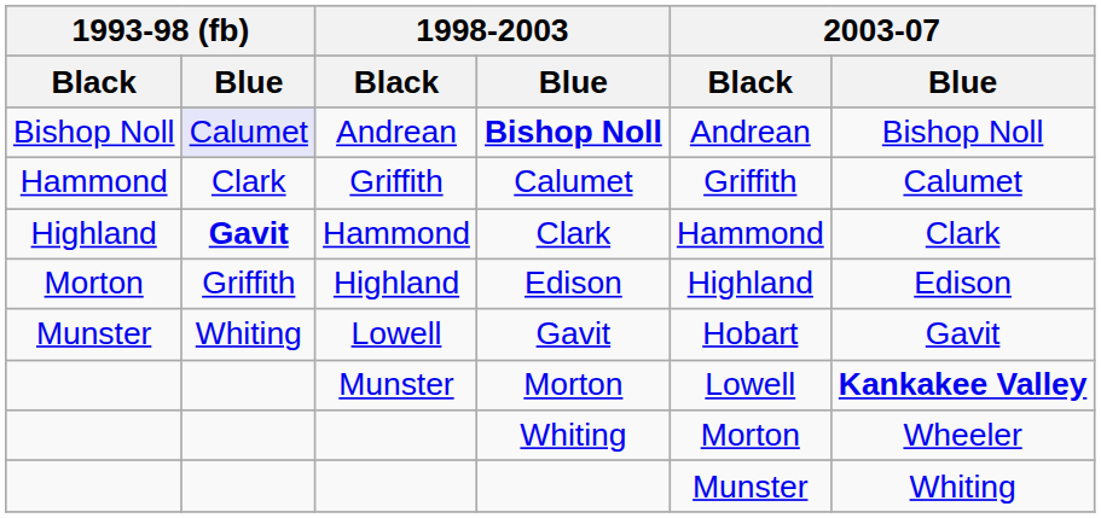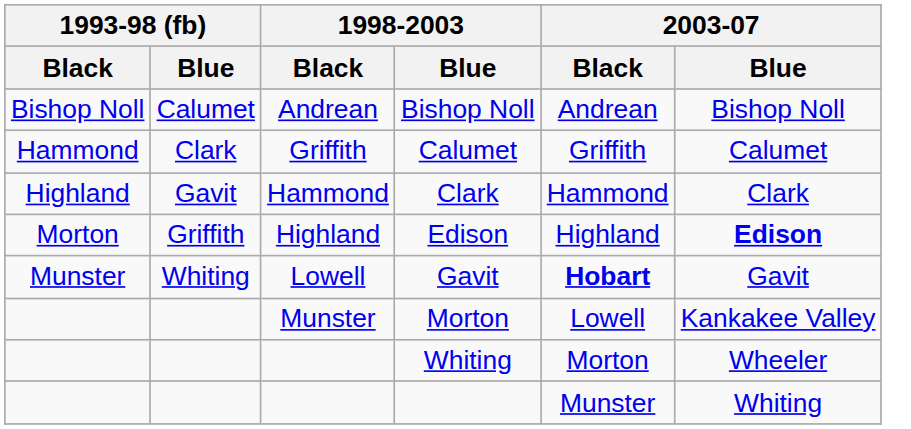row 3 | 1993-98 (fb) / Blue: lavender background -> no background
row 3 | 1998-2003 / Blue: bold -> normal
row 5 | 1993-98 (fb) / Blue: bold -> normal
row 6 | 2003-07 / Blue: normal -> bold
row 7 | 2003-07 / Black: normal -> bold
row 8 | 2003-07 / Blue: bold -> normal
